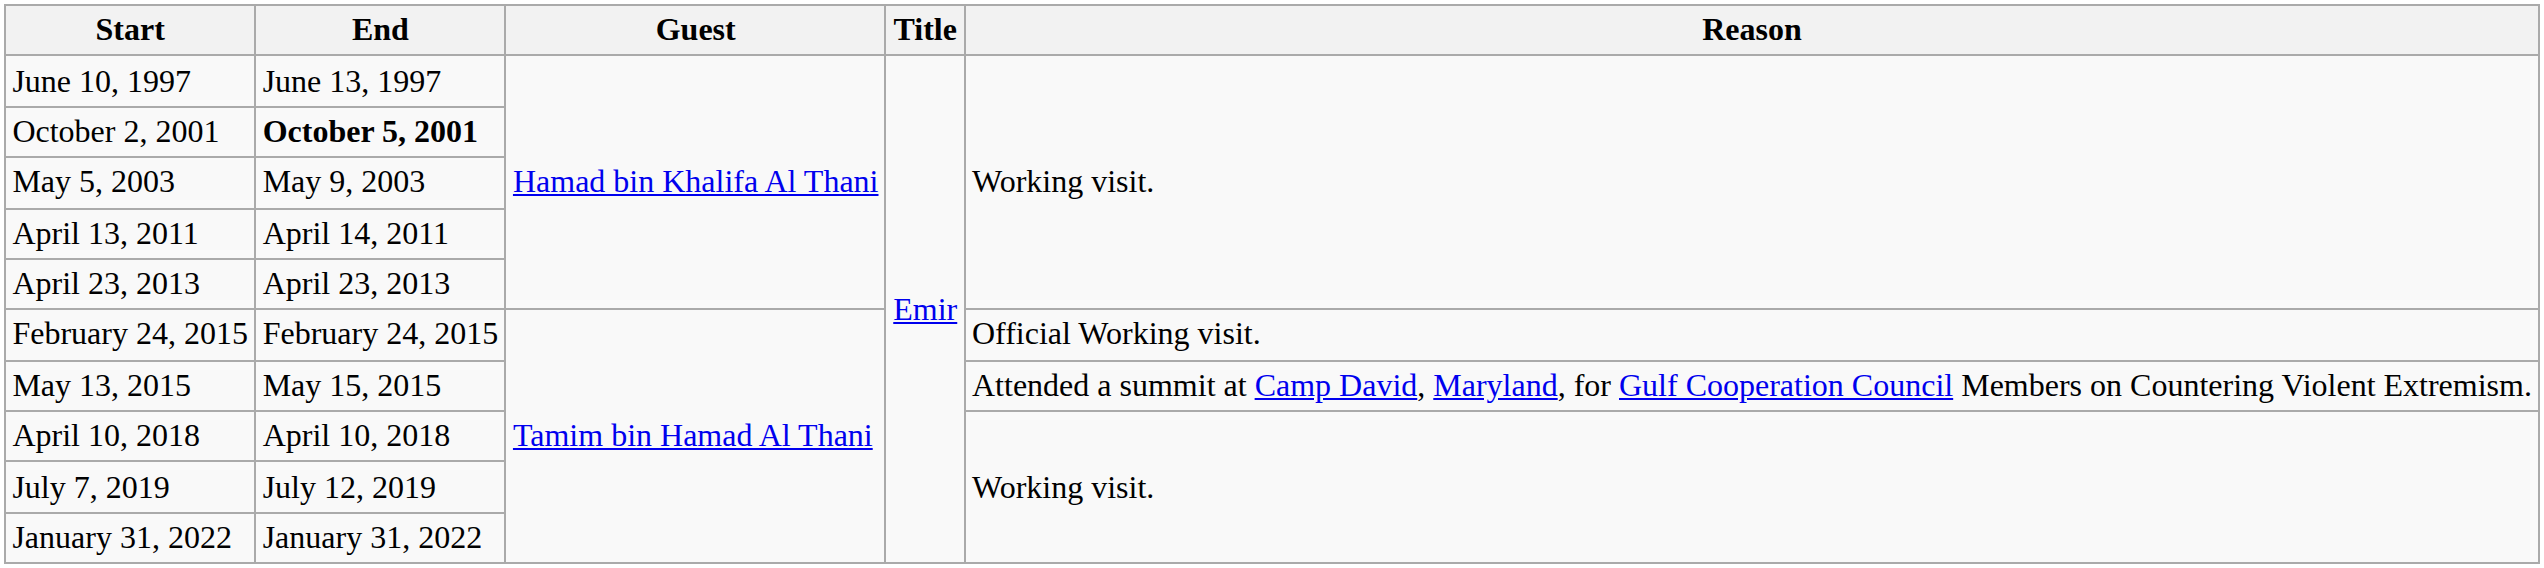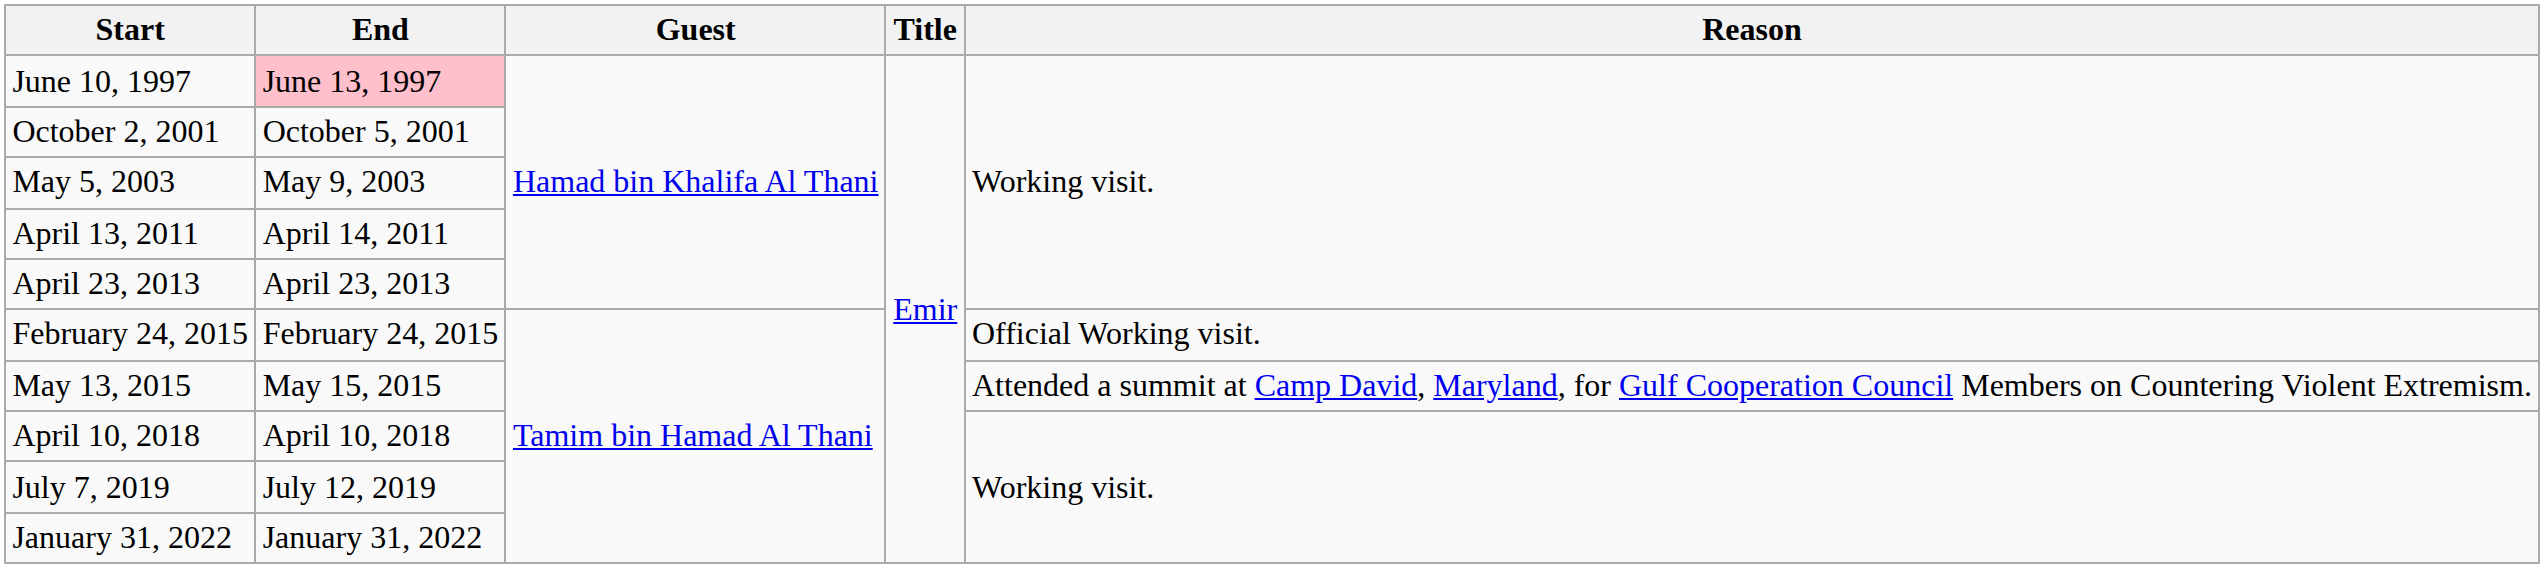June 10, 1997 | End: no background -> pink background
October 2, 2001 | End: bold -> normal
